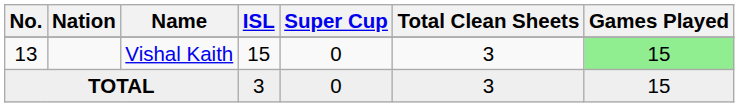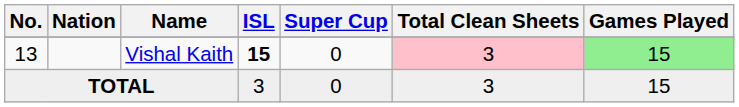13 | ISL: normal -> bold
13 | Total Clean Sheets: no background -> pink background
